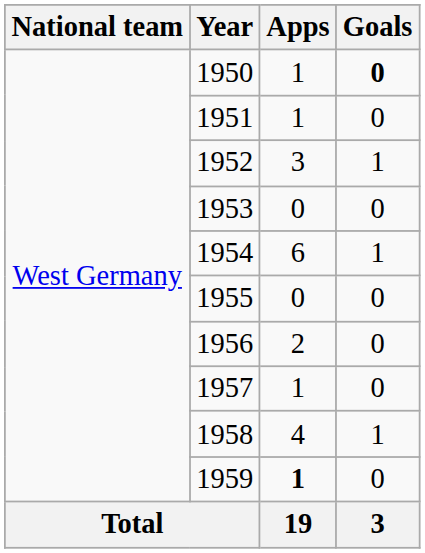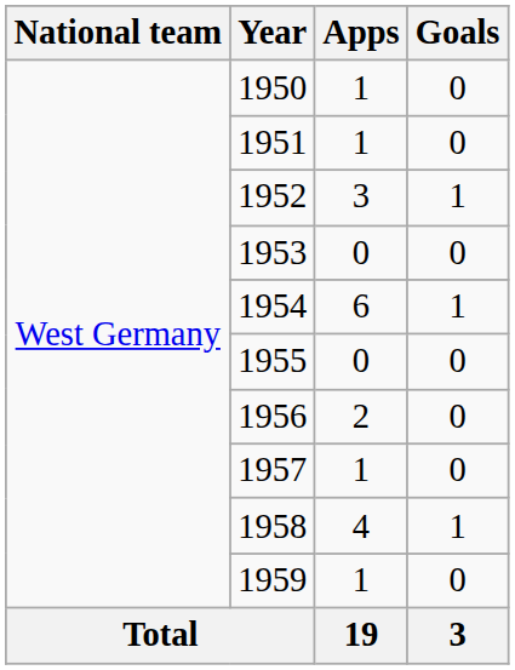1950 | Goals: bold -> normal
1959 | Apps: bold -> normal
